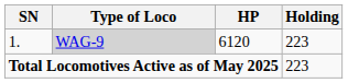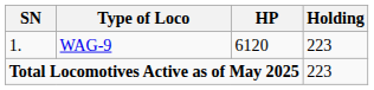1. | Type of Loco: lightgrey background -> no background
